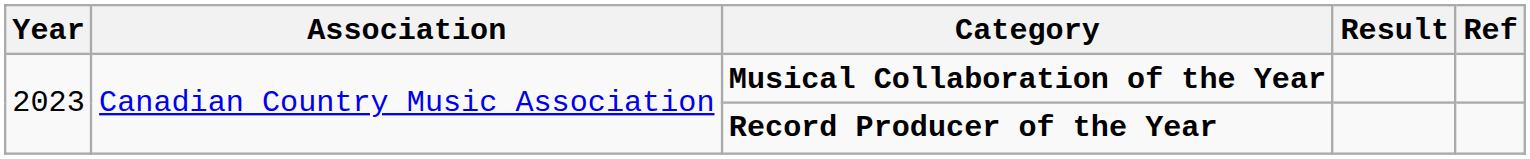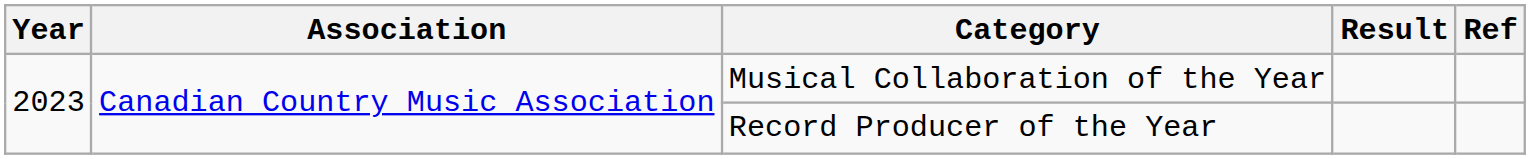Musical Collaboration of the Year | Category: bold -> normal
Record Producer of the Year | Category: bold -> normal
